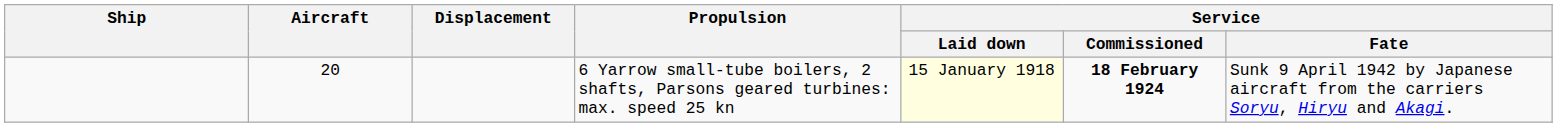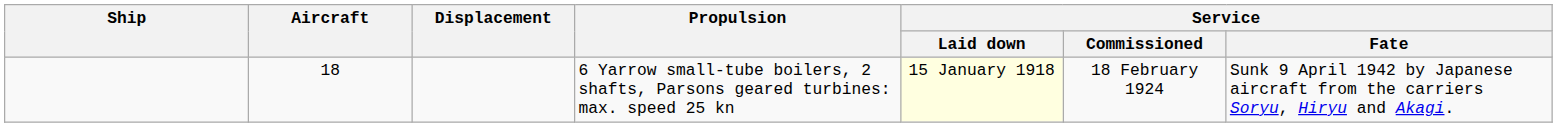row 3 | Aircraft: 20 -> 18
row 3 | Service / Commissioned: bold -> normal
